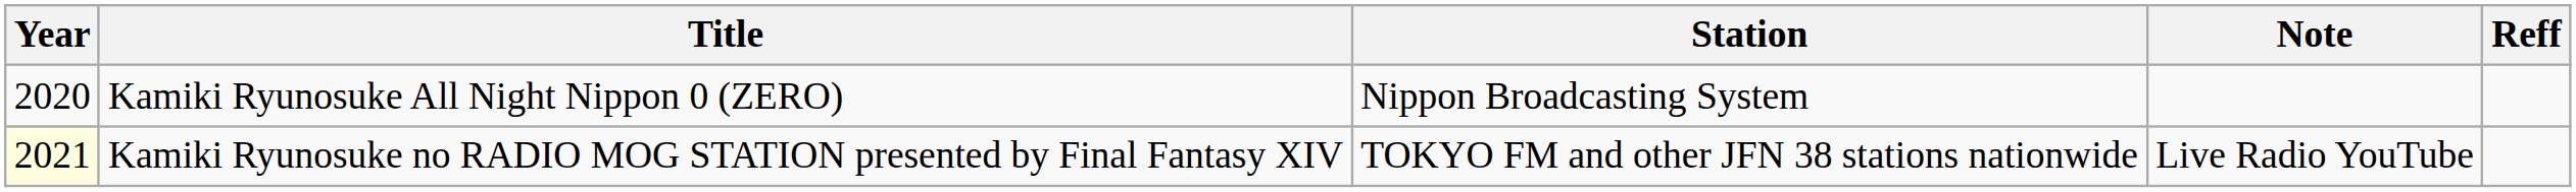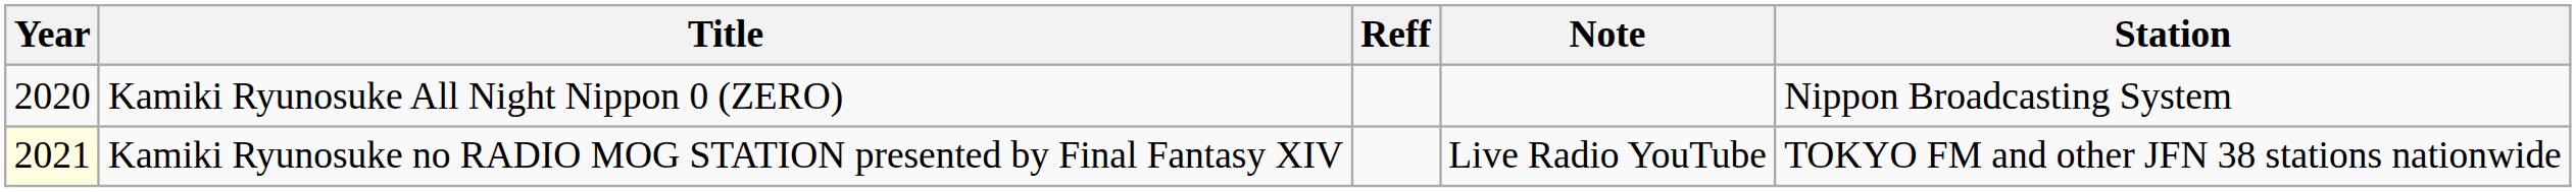columns swapped: Station <-> Reff
